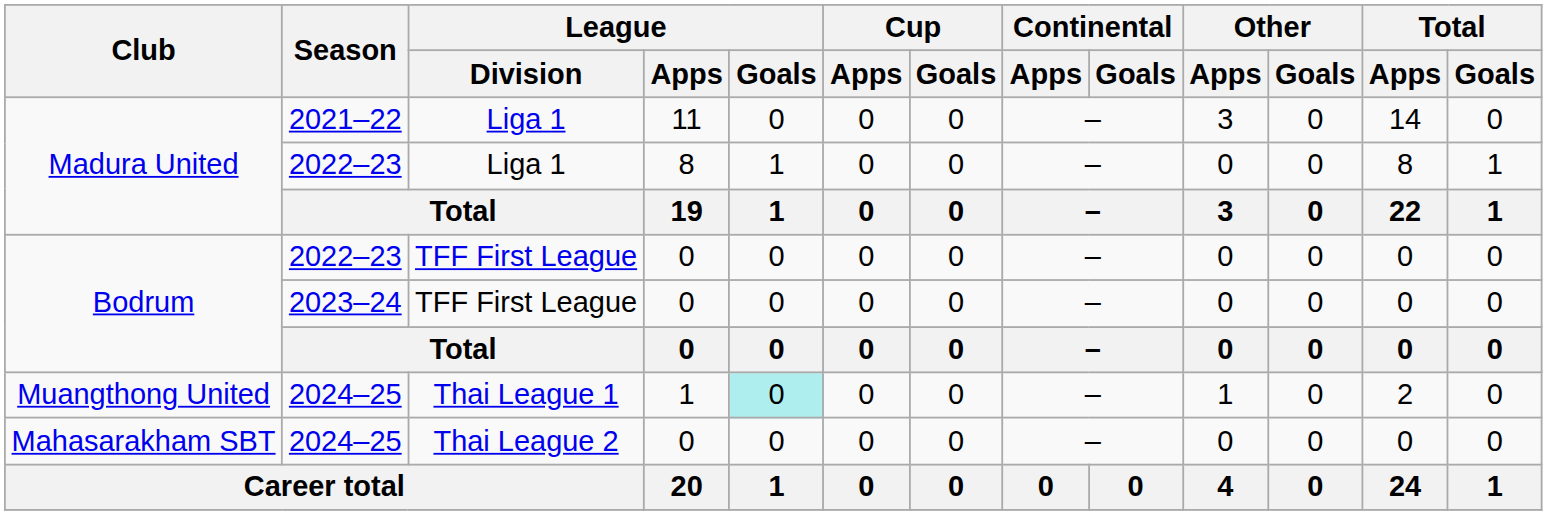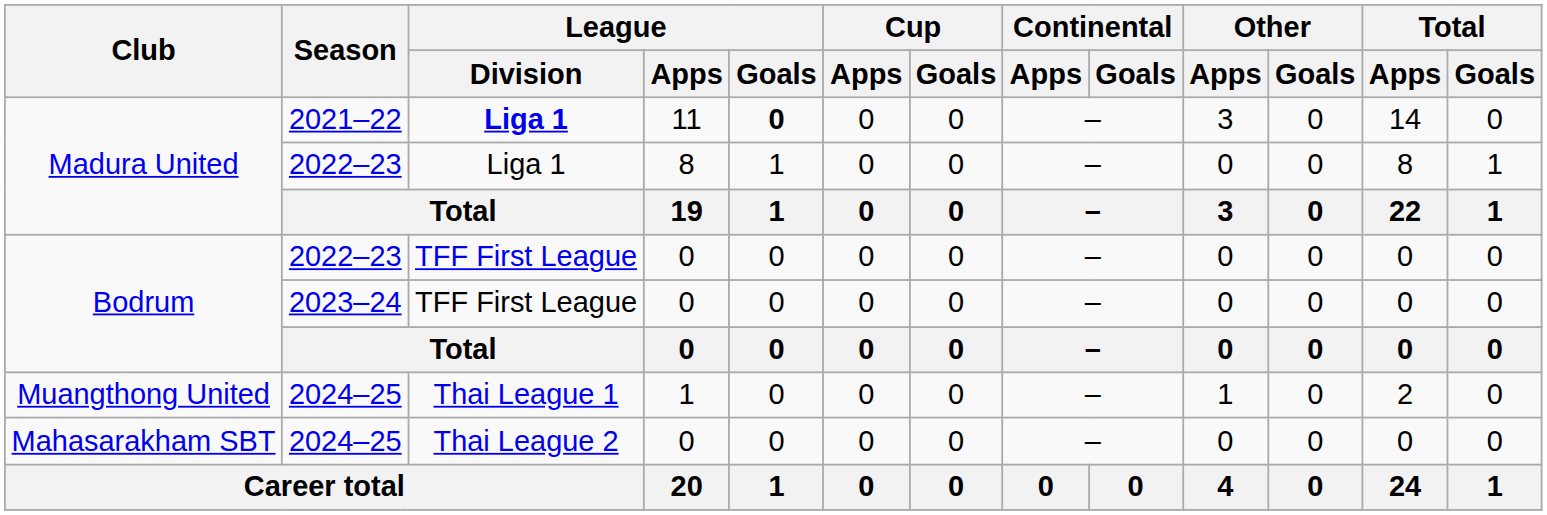Madura United / 2021–22 | League / Division: normal -> bold
Madura United / 2021–22 | League / Goals: normal -> bold
Muangthong United | League / Goals: paleturquoise background -> no background
